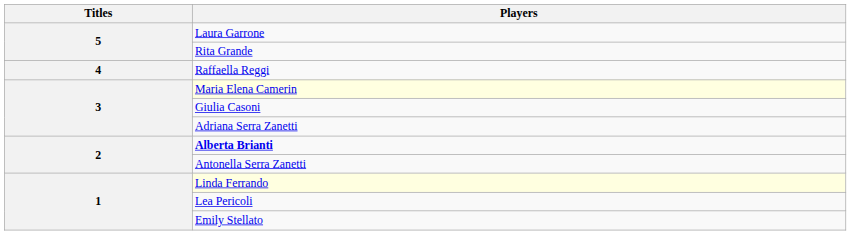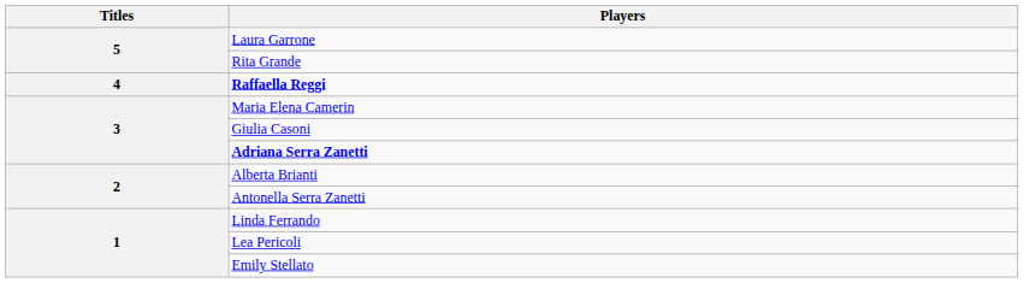Raffaella Reggi | Players: normal -> bold
Maria Elena Camerin | Players: lightyellow background -> no background
Adriana Serra Zanetti | Players: normal -> bold
Alberta Brianti | Players: bold -> normal
Linda Ferrando | Players: lightyellow background -> no background
